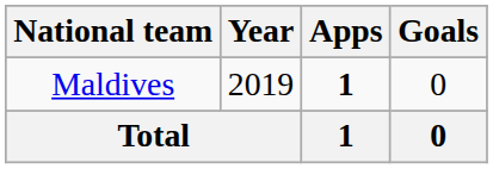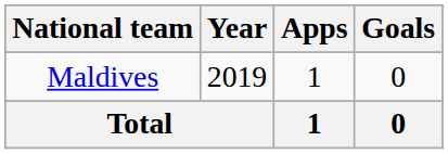Maldives | Apps: bold -> normal
